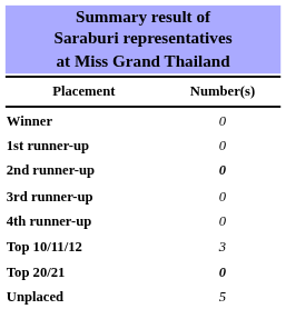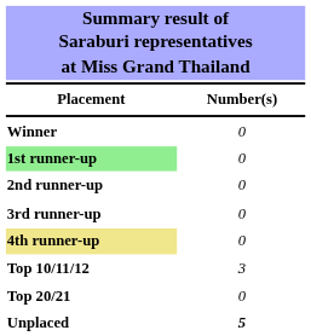row 4 | column 1: no background -> lightgreen background
row 5 | column 2: bold -> normal
row 7 | column 1: no background -> khaki background
row 9 | column 2: bold -> normal
row 10 | column 2: normal -> bold
